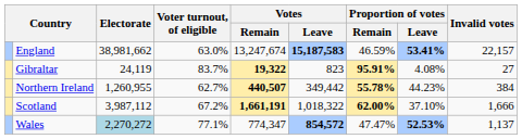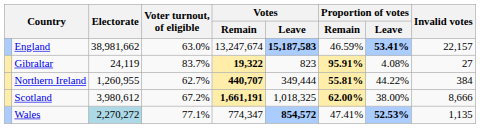Northern Ireland | Votes / Remain: 440,507 -> 440,707
Northern Ireland | Votes / Leave: 349,442 -> 349,444
Northern Ireland | Proportion of votes / Remain: 55.78% -> 55.81%
Northern Ireland | Proportion of votes / Leave: 44.23% -> 44.22%
Scotland | Electorate: 3,987,112 -> 3,980,612
Scotland | Votes / Leave: 1,018,322 -> 1,018,325
Scotland | Proportion of votes / Leave: 37.10% -> 38.00%
Scotland | column 9: 1,666 -> 8,666
Wales | Proportion of votes / Remain: 47.47% -> 47.41%
Wales | column 9: 1,137 -> 1,135
